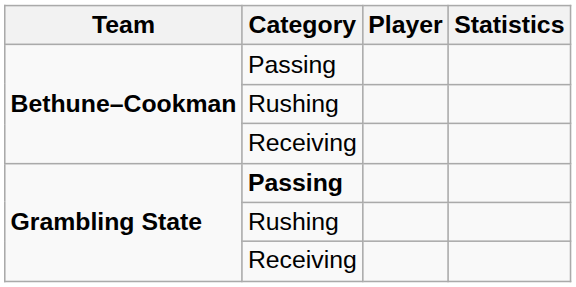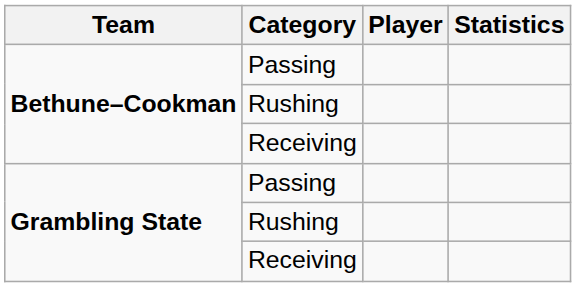Grambling State / Passing | Category: bold -> normal
